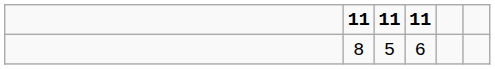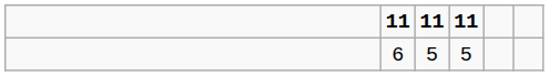row 2 | column 2: 8 -> 6
row 2 | column 4: 6 -> 5
